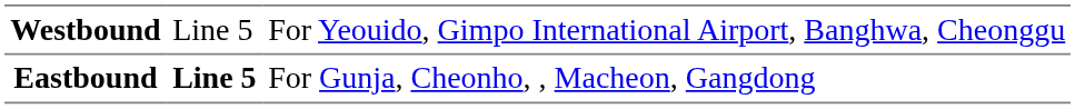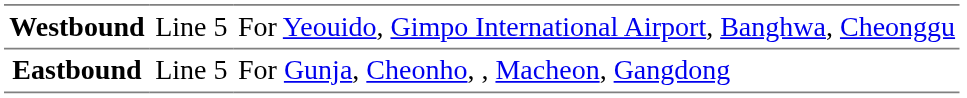Eastbound | column 2: bold -> normal
